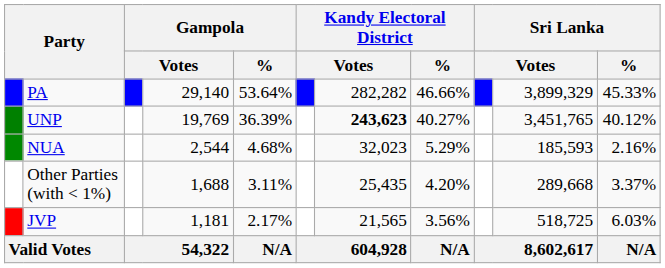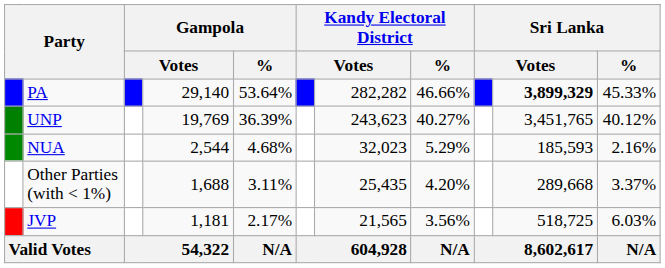PA | column 10: normal -> bold
UNP | column 7: bold -> normal
